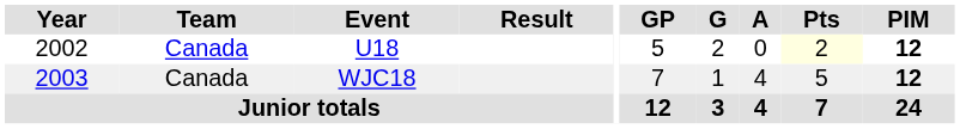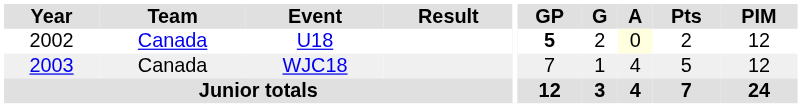U18 | GP: normal -> bold
U18 | A: no background -> lightyellow background
U18 | Pts: lightyellow background -> no background
U18 | PIM: bold -> normal
WJC18 | PIM: bold -> normal
